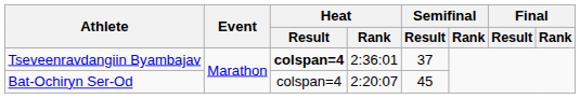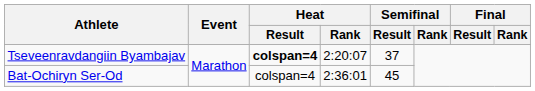Tseveenravdangiin Byambajav | Heat / Rank: 2:36:01 -> 2:20:07
Bat-Ochiryn Ser-Od | Heat / Rank: 2:20:07 -> 2:36:01
